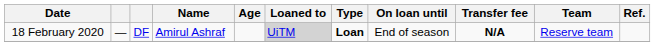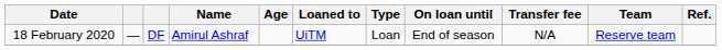18 February 2020 | Loaned to: lightgrey background -> no background
18 February 2020 | Type: bold -> normal
18 February 2020 | Transfer fee: bold -> normal
